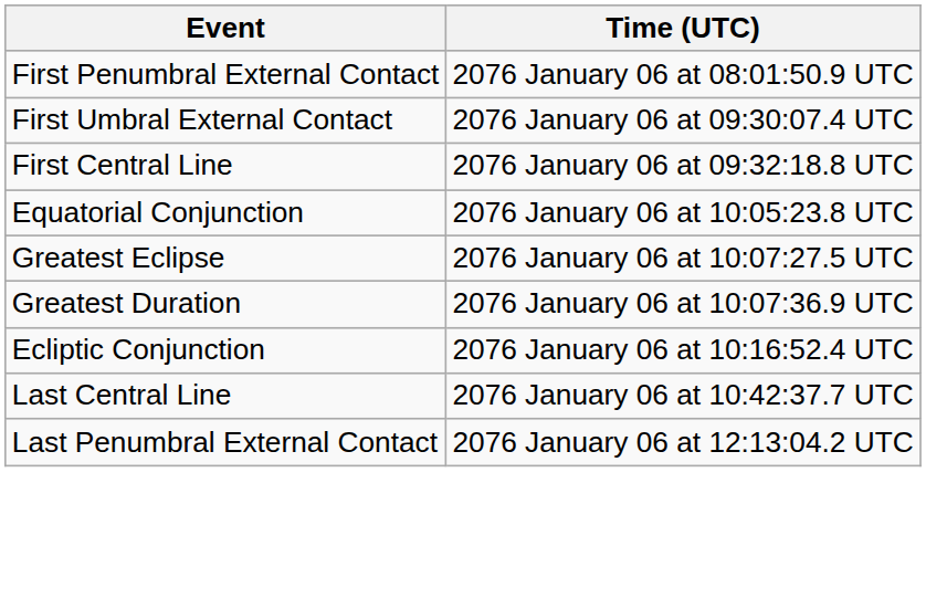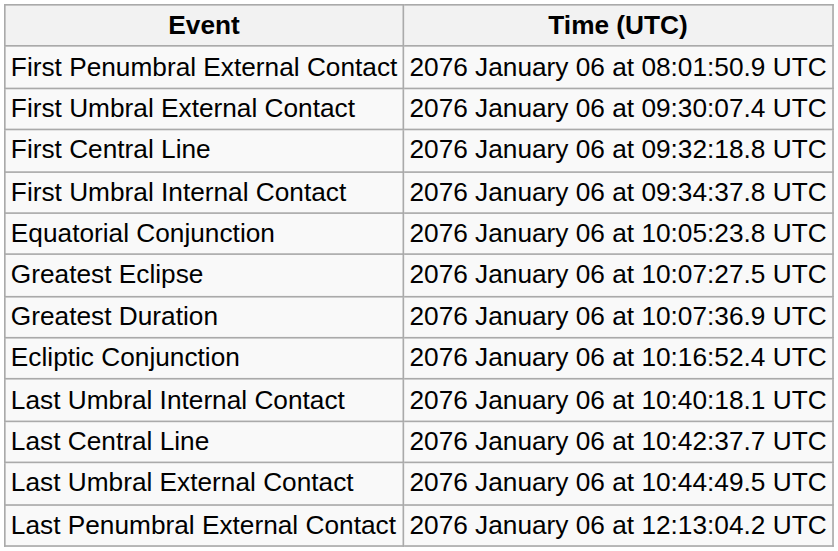+ row: First Umbral Internal Contact | 2076 January 06 at 09:34:37.8 UTC
+ row: Last Umbral Internal Contact | 2076 January 06 at 10:40:18.1 UTC
+ row: Last Umbral External Contact | 2076 January 06 at 10:44:49.5 UTC
